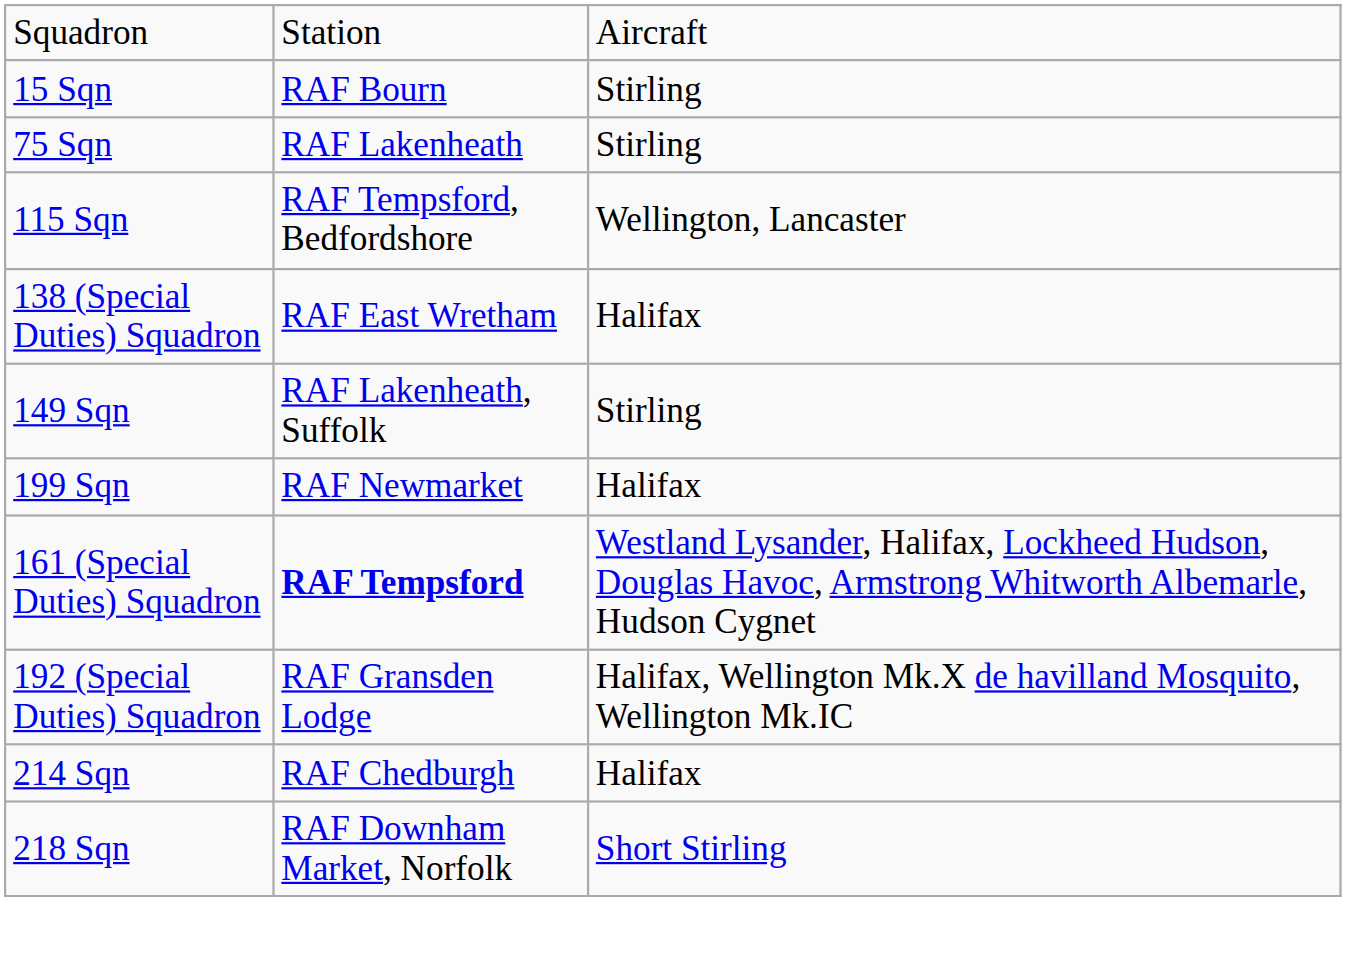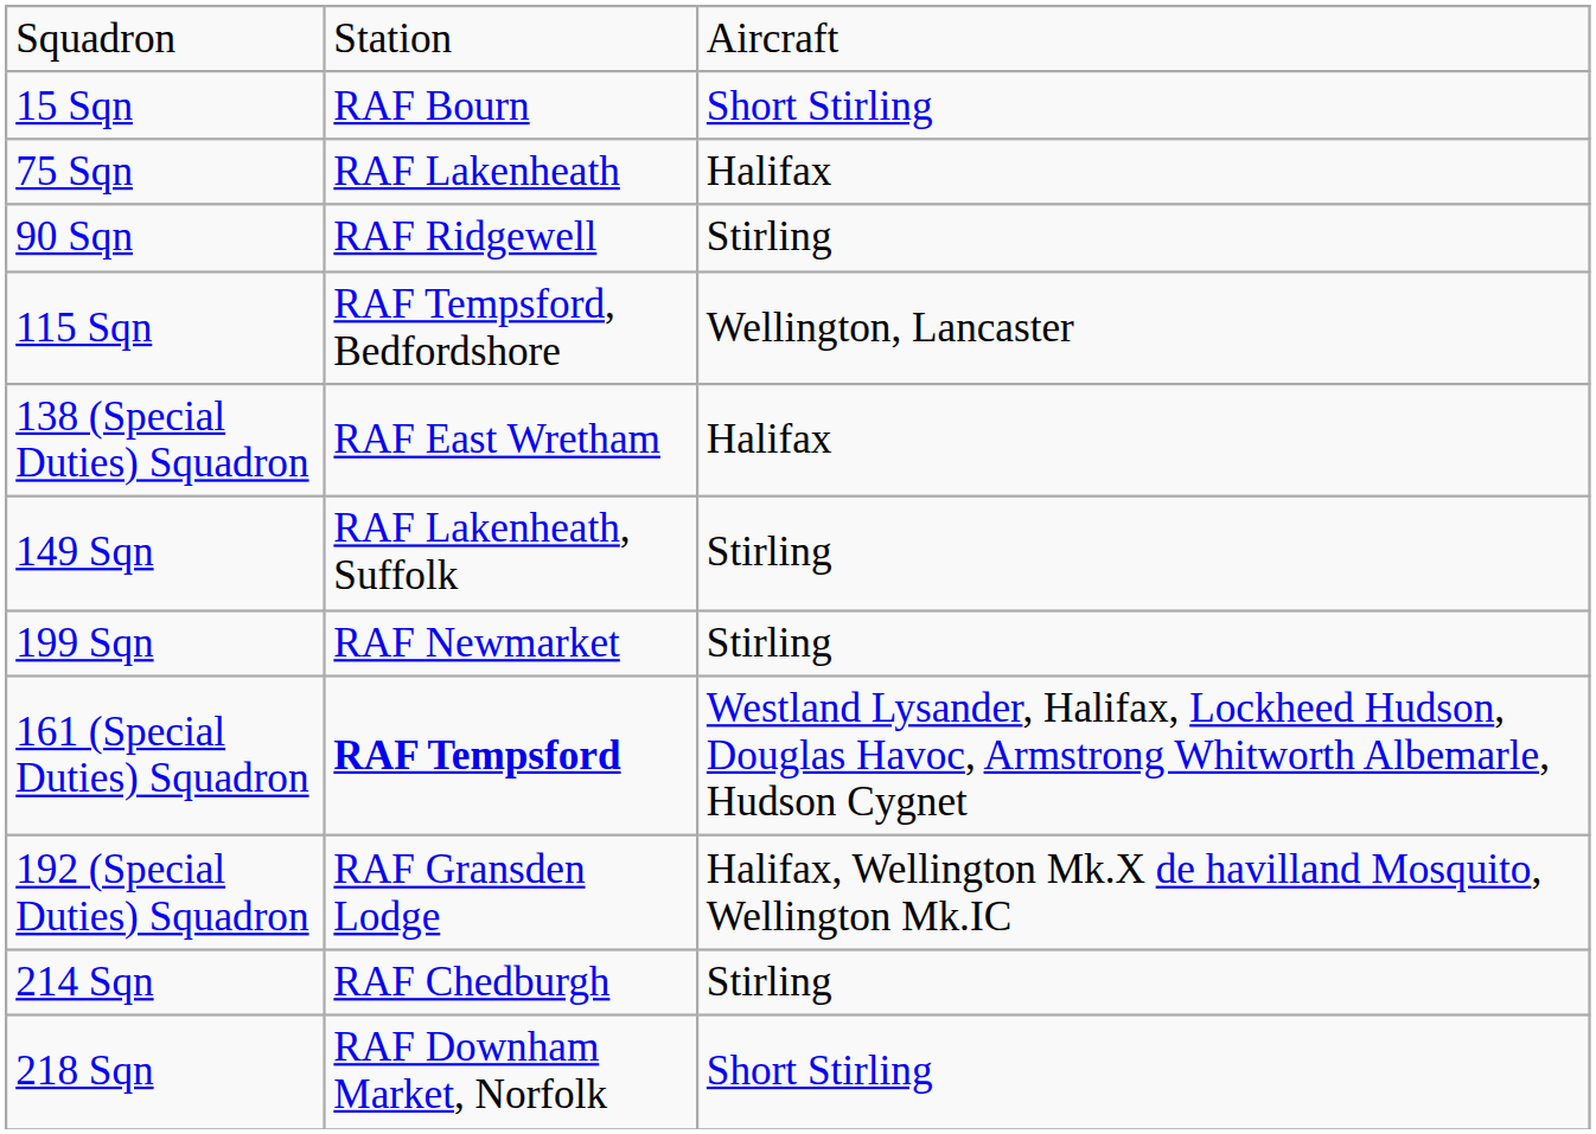15 Sqn | column 3: Stirling -> Short Stirling
75 Sqn | column 3: Stirling -> Halifax
+ row: 90 Sqn | RAF Ridgewell | Stirling
199 Sqn | column 3: Halifax -> Stirling
214 Sqn | column 3: Halifax -> Stirling
